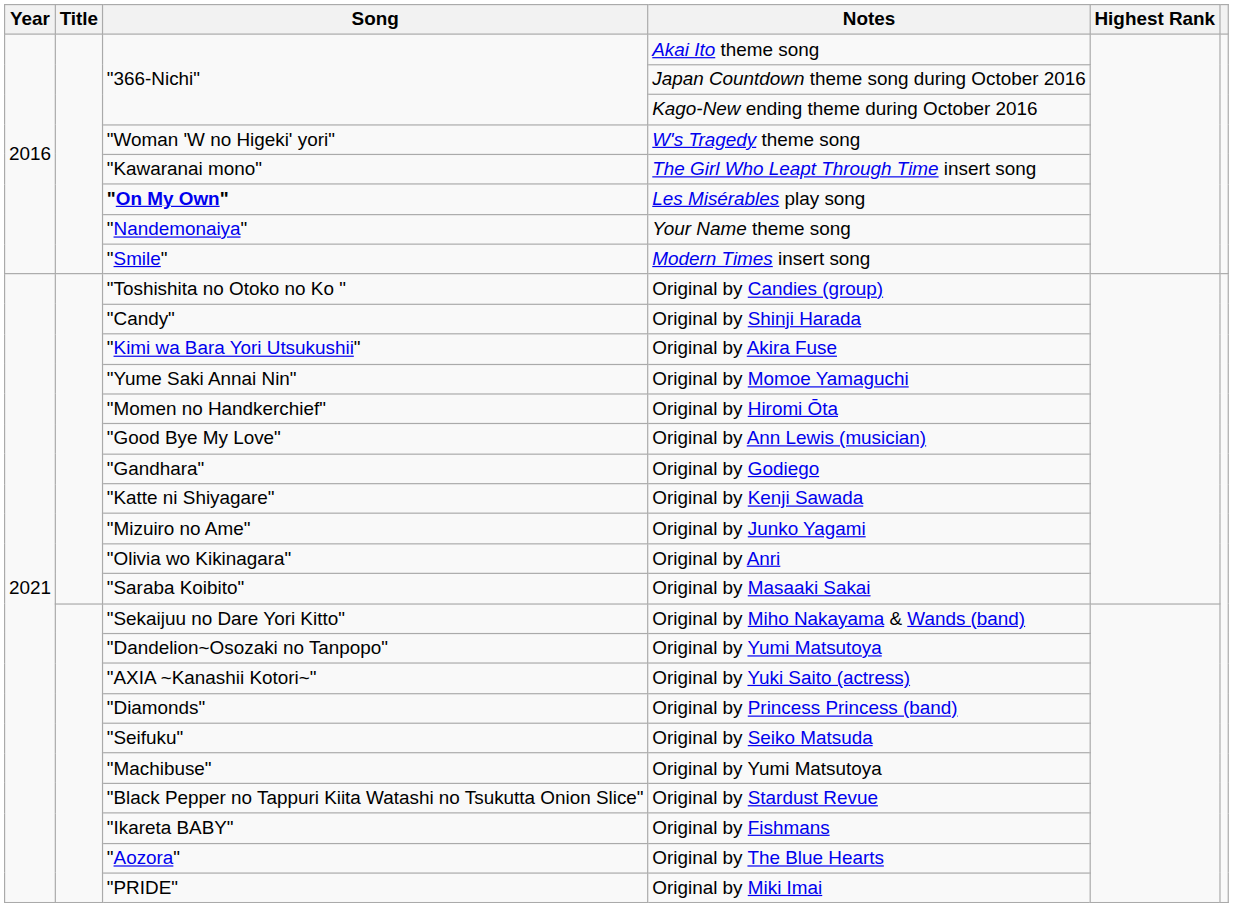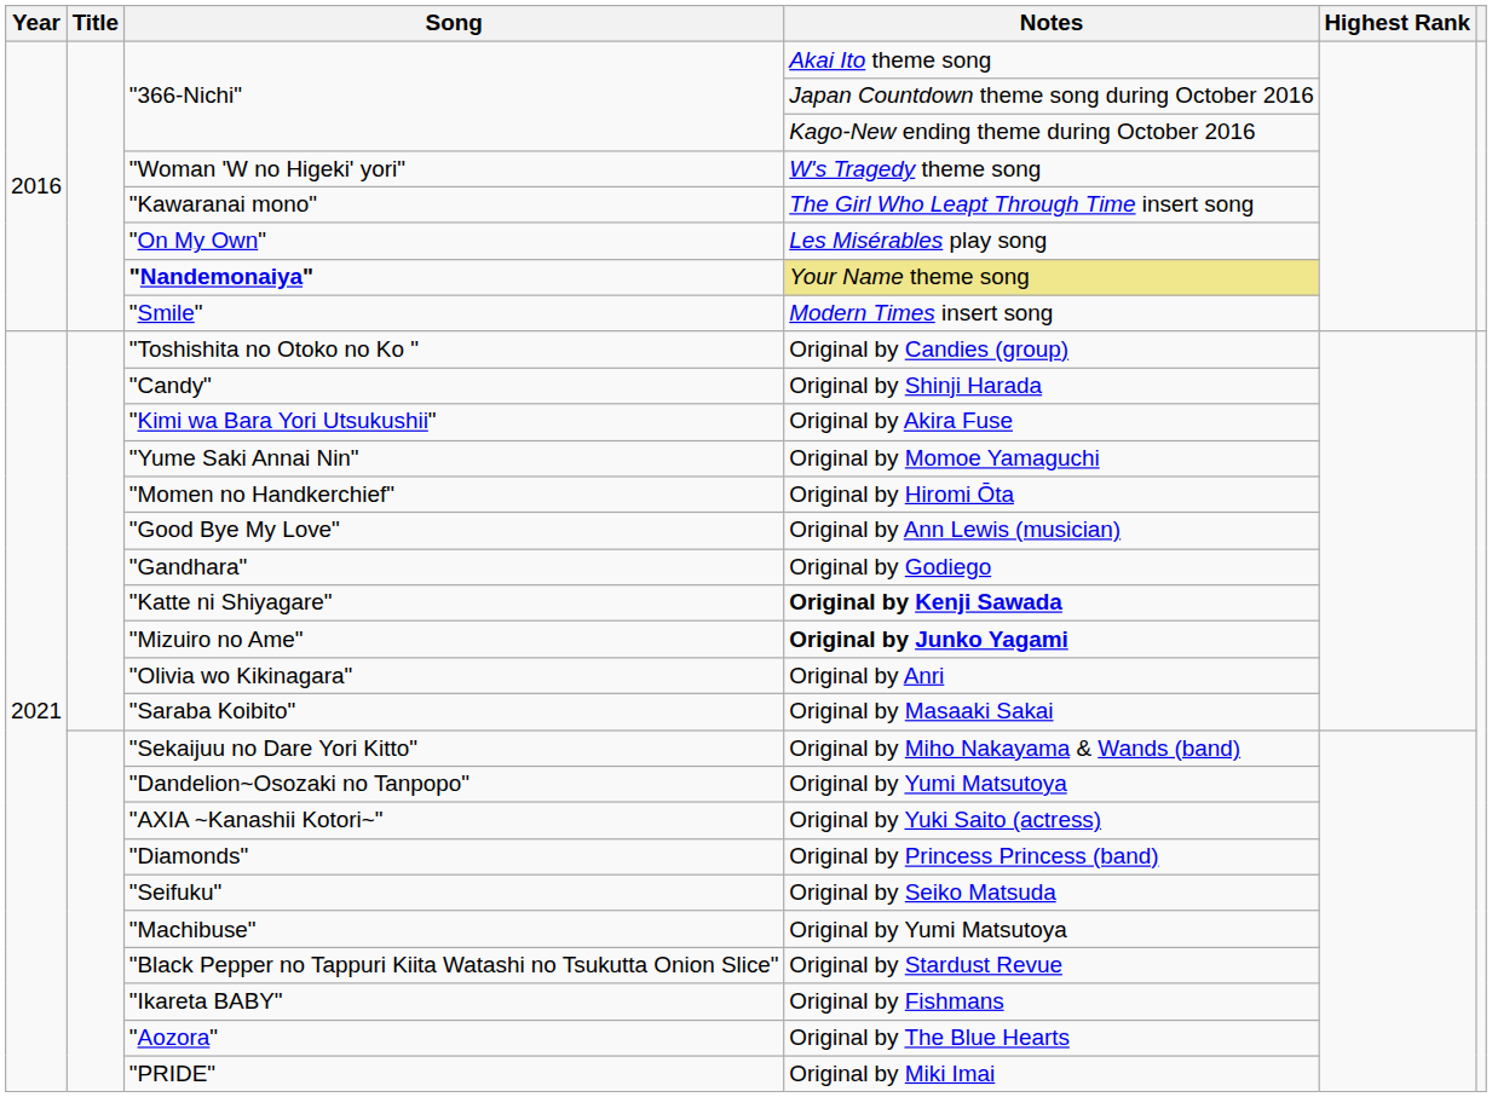Les Misérables play song | Song: bold -> normal
Your Name theme song | Song: normal -> bold
Your Name theme song | Notes: no background -> khaki background
Original by Kenji Sawada | Notes: normal -> bold
Original by Junko Yagami | Notes: normal -> bold
